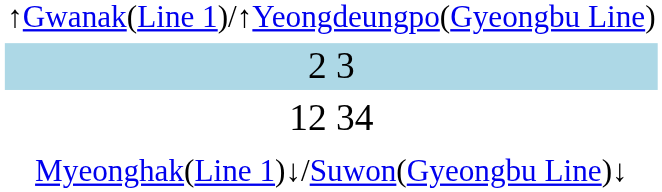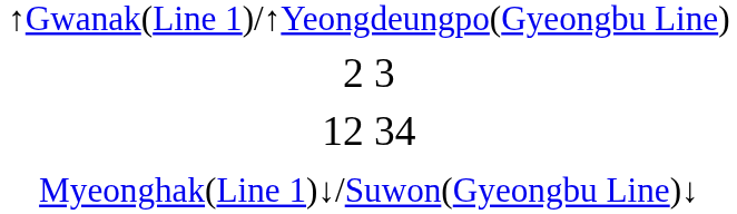row 2 | column 1: lightblue background -> no background
